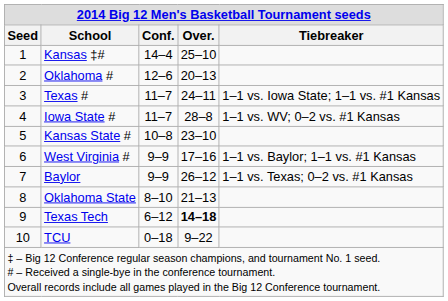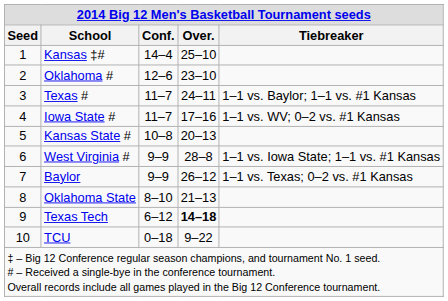Oklahoma # | Over.: 20–13 -> 23–10
Texas # | Tiebreaker: 1–1 vs. Iowa State; 1–1 vs. #1 Kansas -> 1–1 vs. Baylor; 1–1 vs. #1 Kansas
Iowa State # | Over.: 28–8 -> 17–16
Kansas State # | Over.: 23–10 -> 20–13
West Virginia # | Over.: 17–16 -> 28–8
West Virginia # | Tiebreaker: 1–1 vs. Baylor; 1–1 vs. #1 Kansas -> 1–1 vs. Iowa State; 1–1 vs. #1 Kansas
